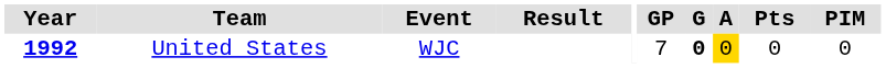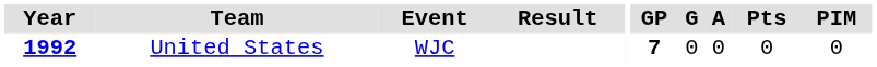United States | GP: normal -> bold
United States | G: bold -> normal
United States | A: gold background -> no background
